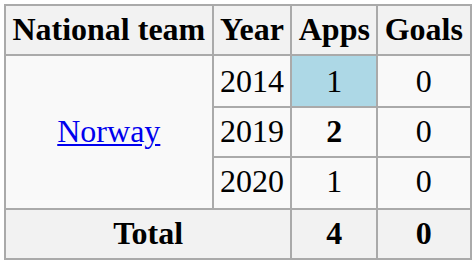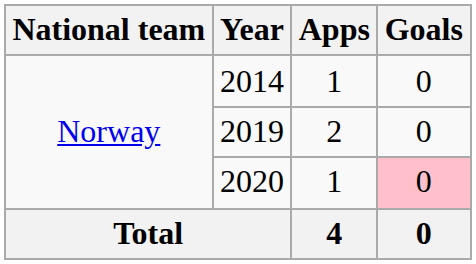2014 | Apps: lightblue background -> no background
2019 | Apps: bold -> normal
2020 | Goals: no background -> pink background
